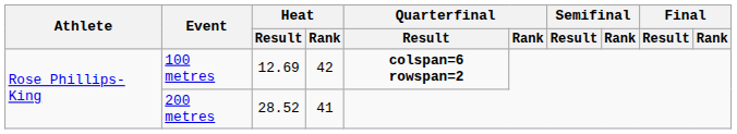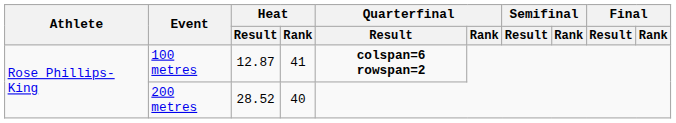100 metres | Heat / Result: 12.69 -> 12.87
100 metres | Heat / Rank: 42 -> 41
200 metres | Heat / Rank: 41 -> 40
